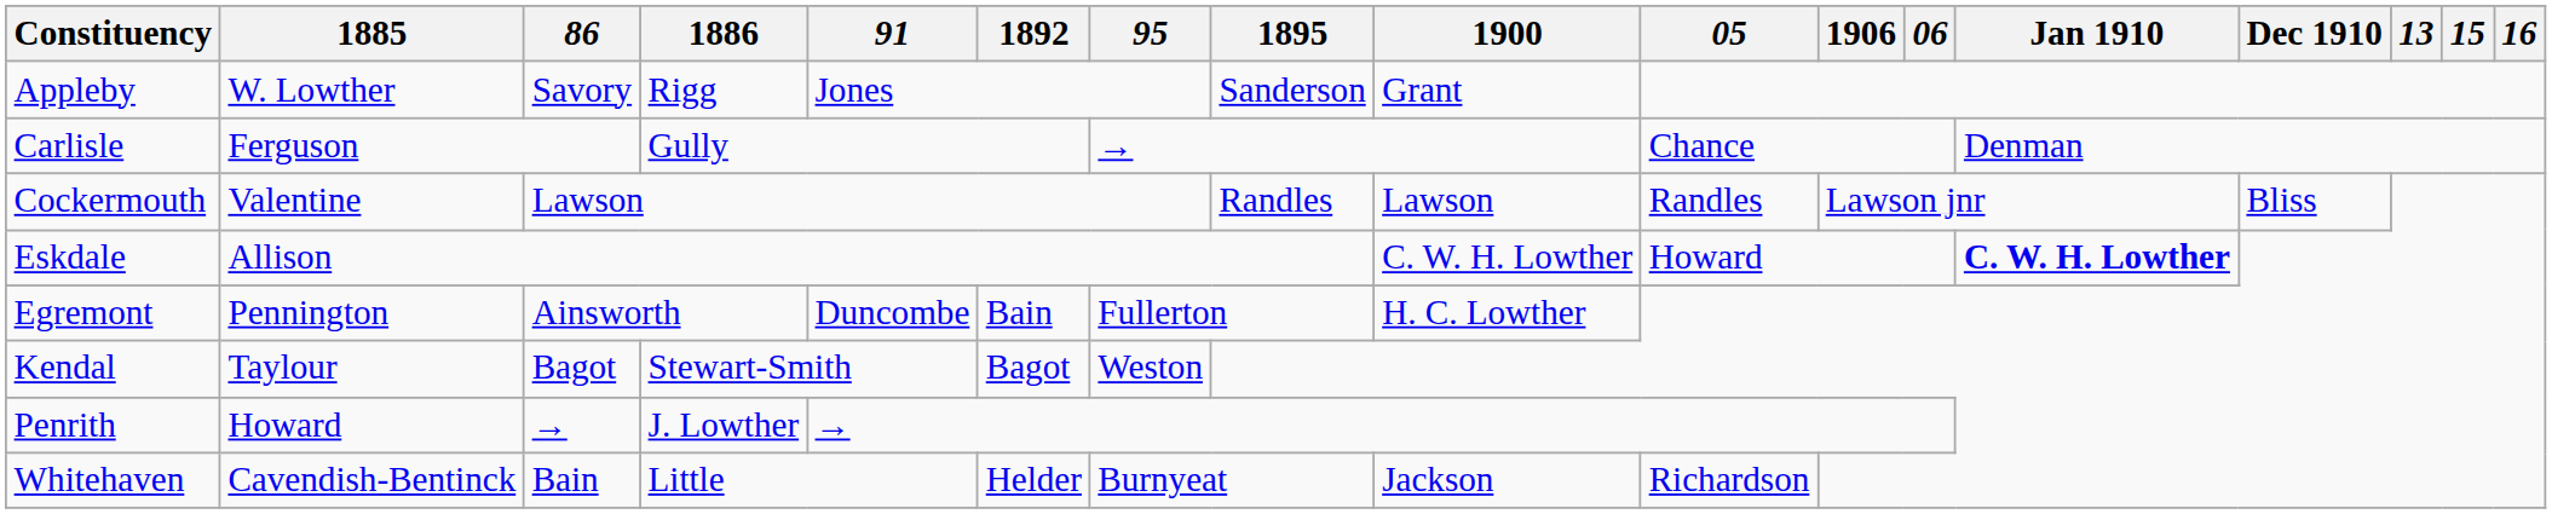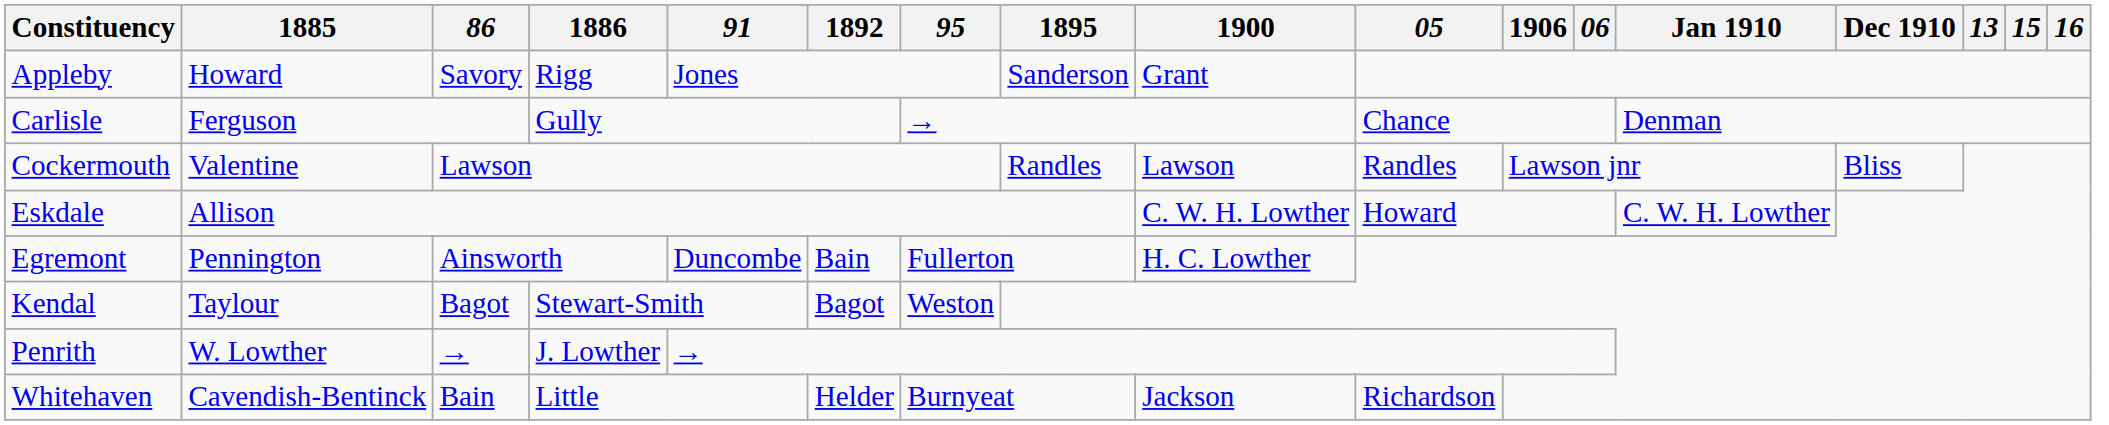Appleby | 1885: W. Lowther -> Howard
Eskdale | Jan 1910: bold -> normal
Penrith | 1885: Howard -> W. Lowther
